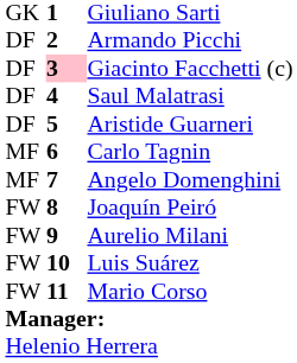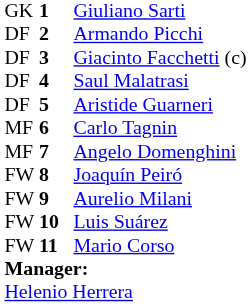Giacinto Facchetti (c) | column 2: pink background -> no background
